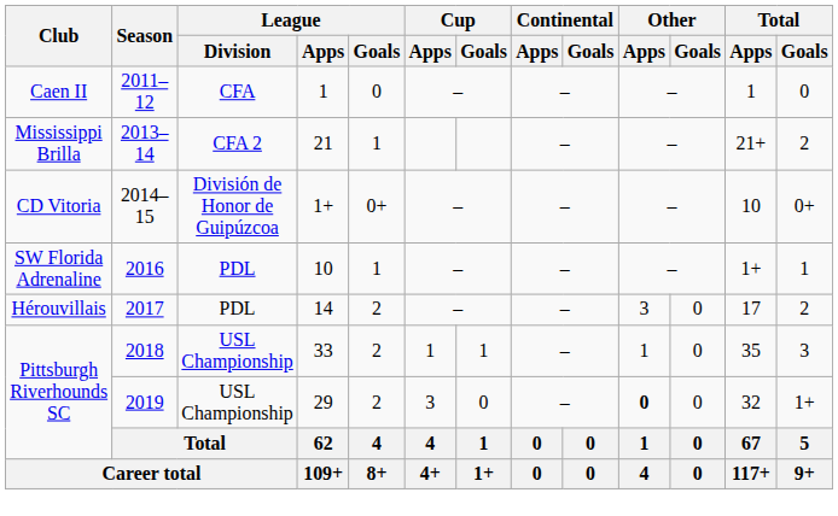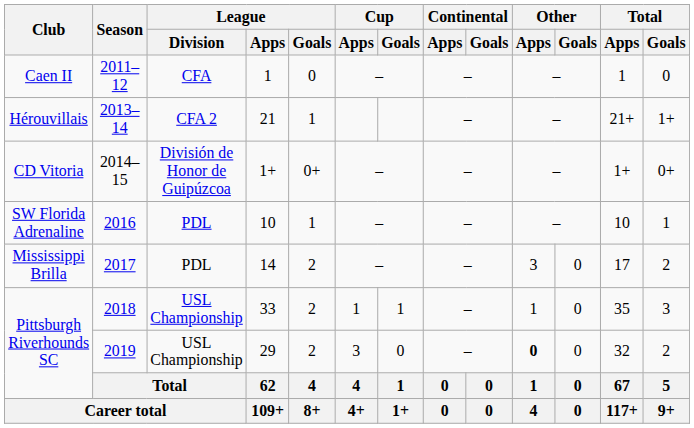2013–14 | Club: Mississippi Brilla -> Hérouvillais
2013–14 | Total / Goals: 2 -> 1+
2014–15 | Total / Apps: 10 -> 1+
2016 | Total / Apps: 1+ -> 10
2017 | Club: Hérouvillais -> Mississippi Brilla
2019 | Total / Goals: 1+ -> 2
